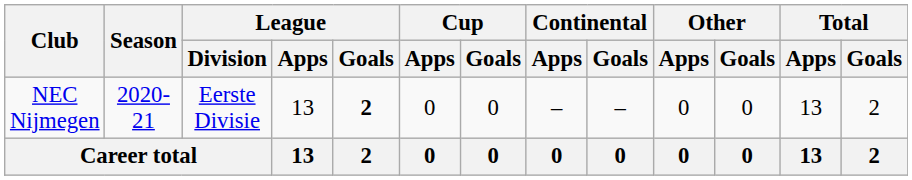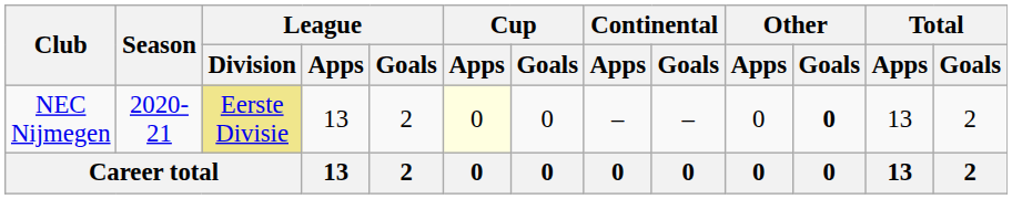NEC Nijmegen | League / Division: no background -> khaki background
NEC Nijmegen | League / Goals: bold -> normal
NEC Nijmegen | Cup / Apps: no background -> lightyellow background
NEC Nijmegen | Other / Goals: normal -> bold
